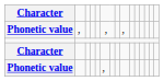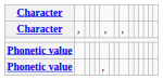row 2 | Character: Phonetic value -> Character
row 4 | Character: Character -> Phonetic value
